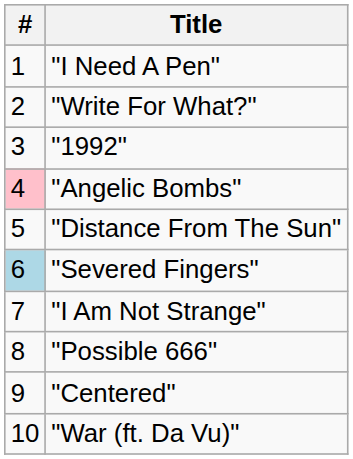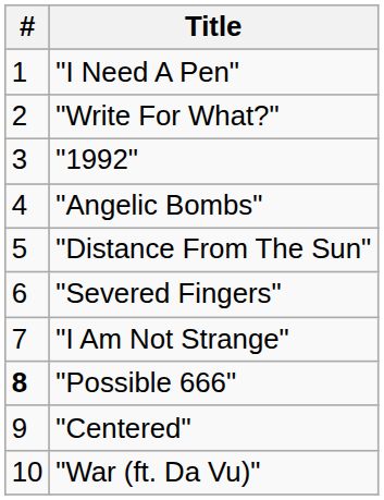"Angelic Bombs" | #: pink background -> no background
"Severed Fingers" | #: lightblue background -> no background
"Possible 666" | #: normal -> bold
